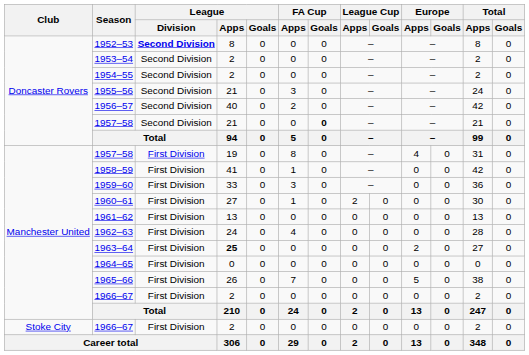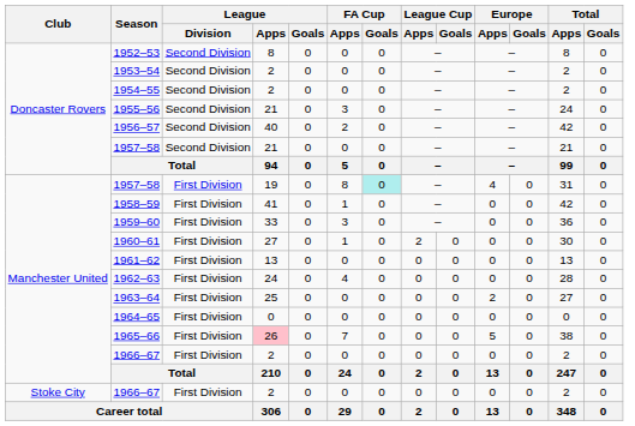1952–53 | League / Division: bold -> normal
Doncaster Rovers / 1957–58 | FA Cup / Goals: bold -> normal
Manchester United / 1957–58 | FA Cup / Goals: no background -> paleturquoise background
1963–64 | League / Apps: bold -> normal
1965–66 | League / Apps: no background -> pink background
